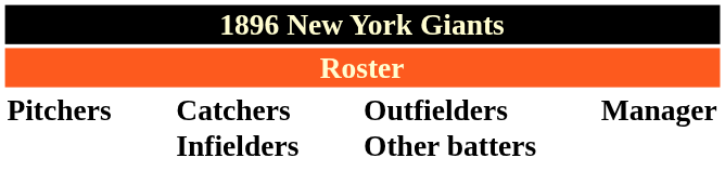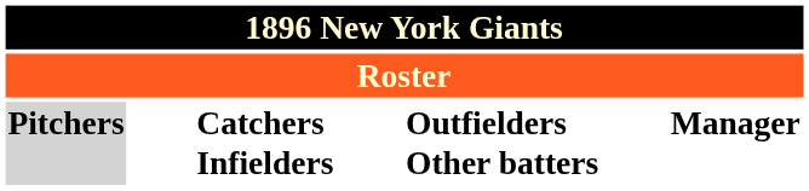Pitchers | column 1: no background -> lightgrey background
